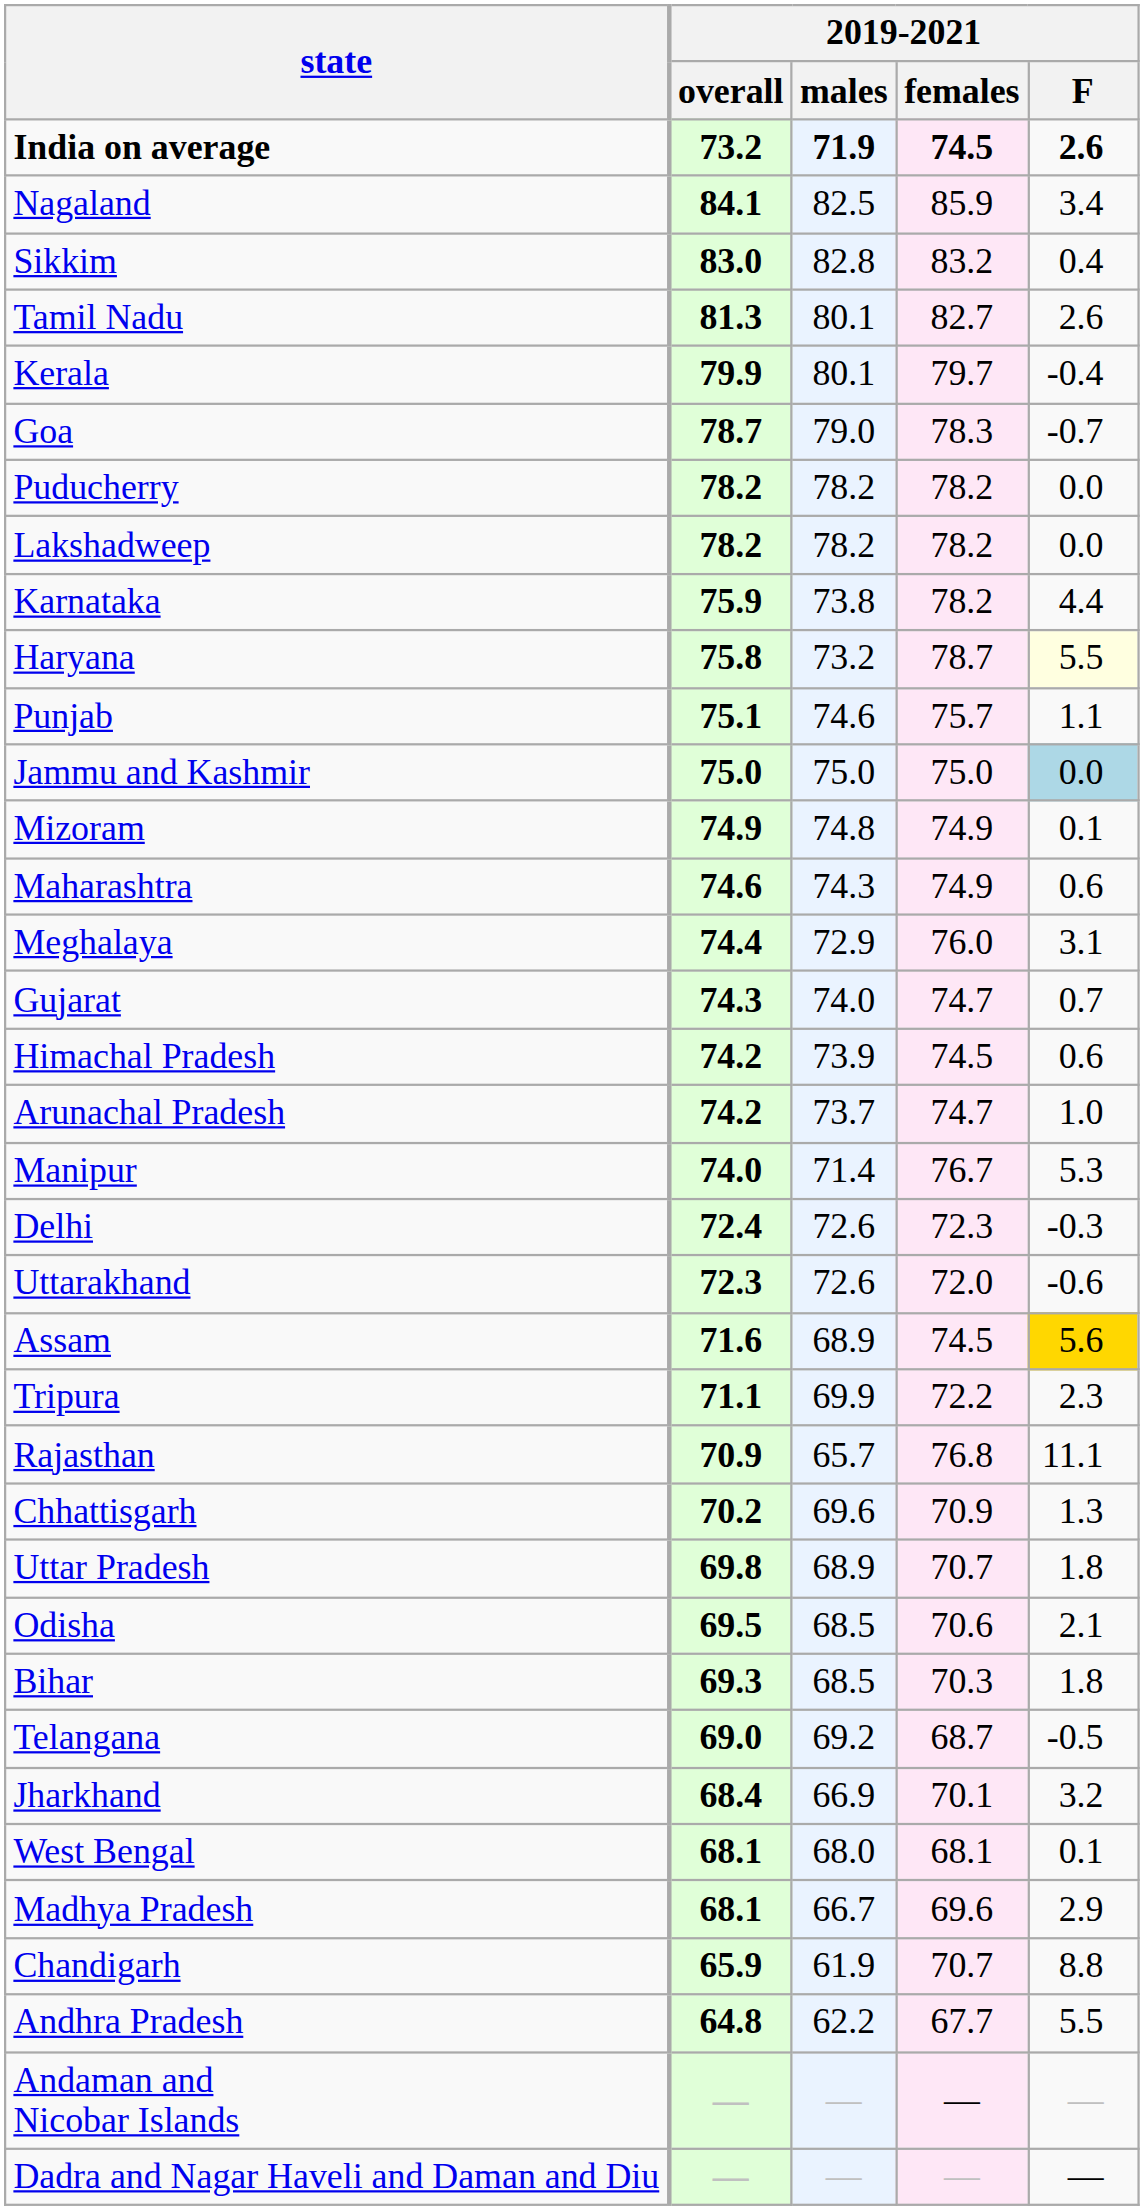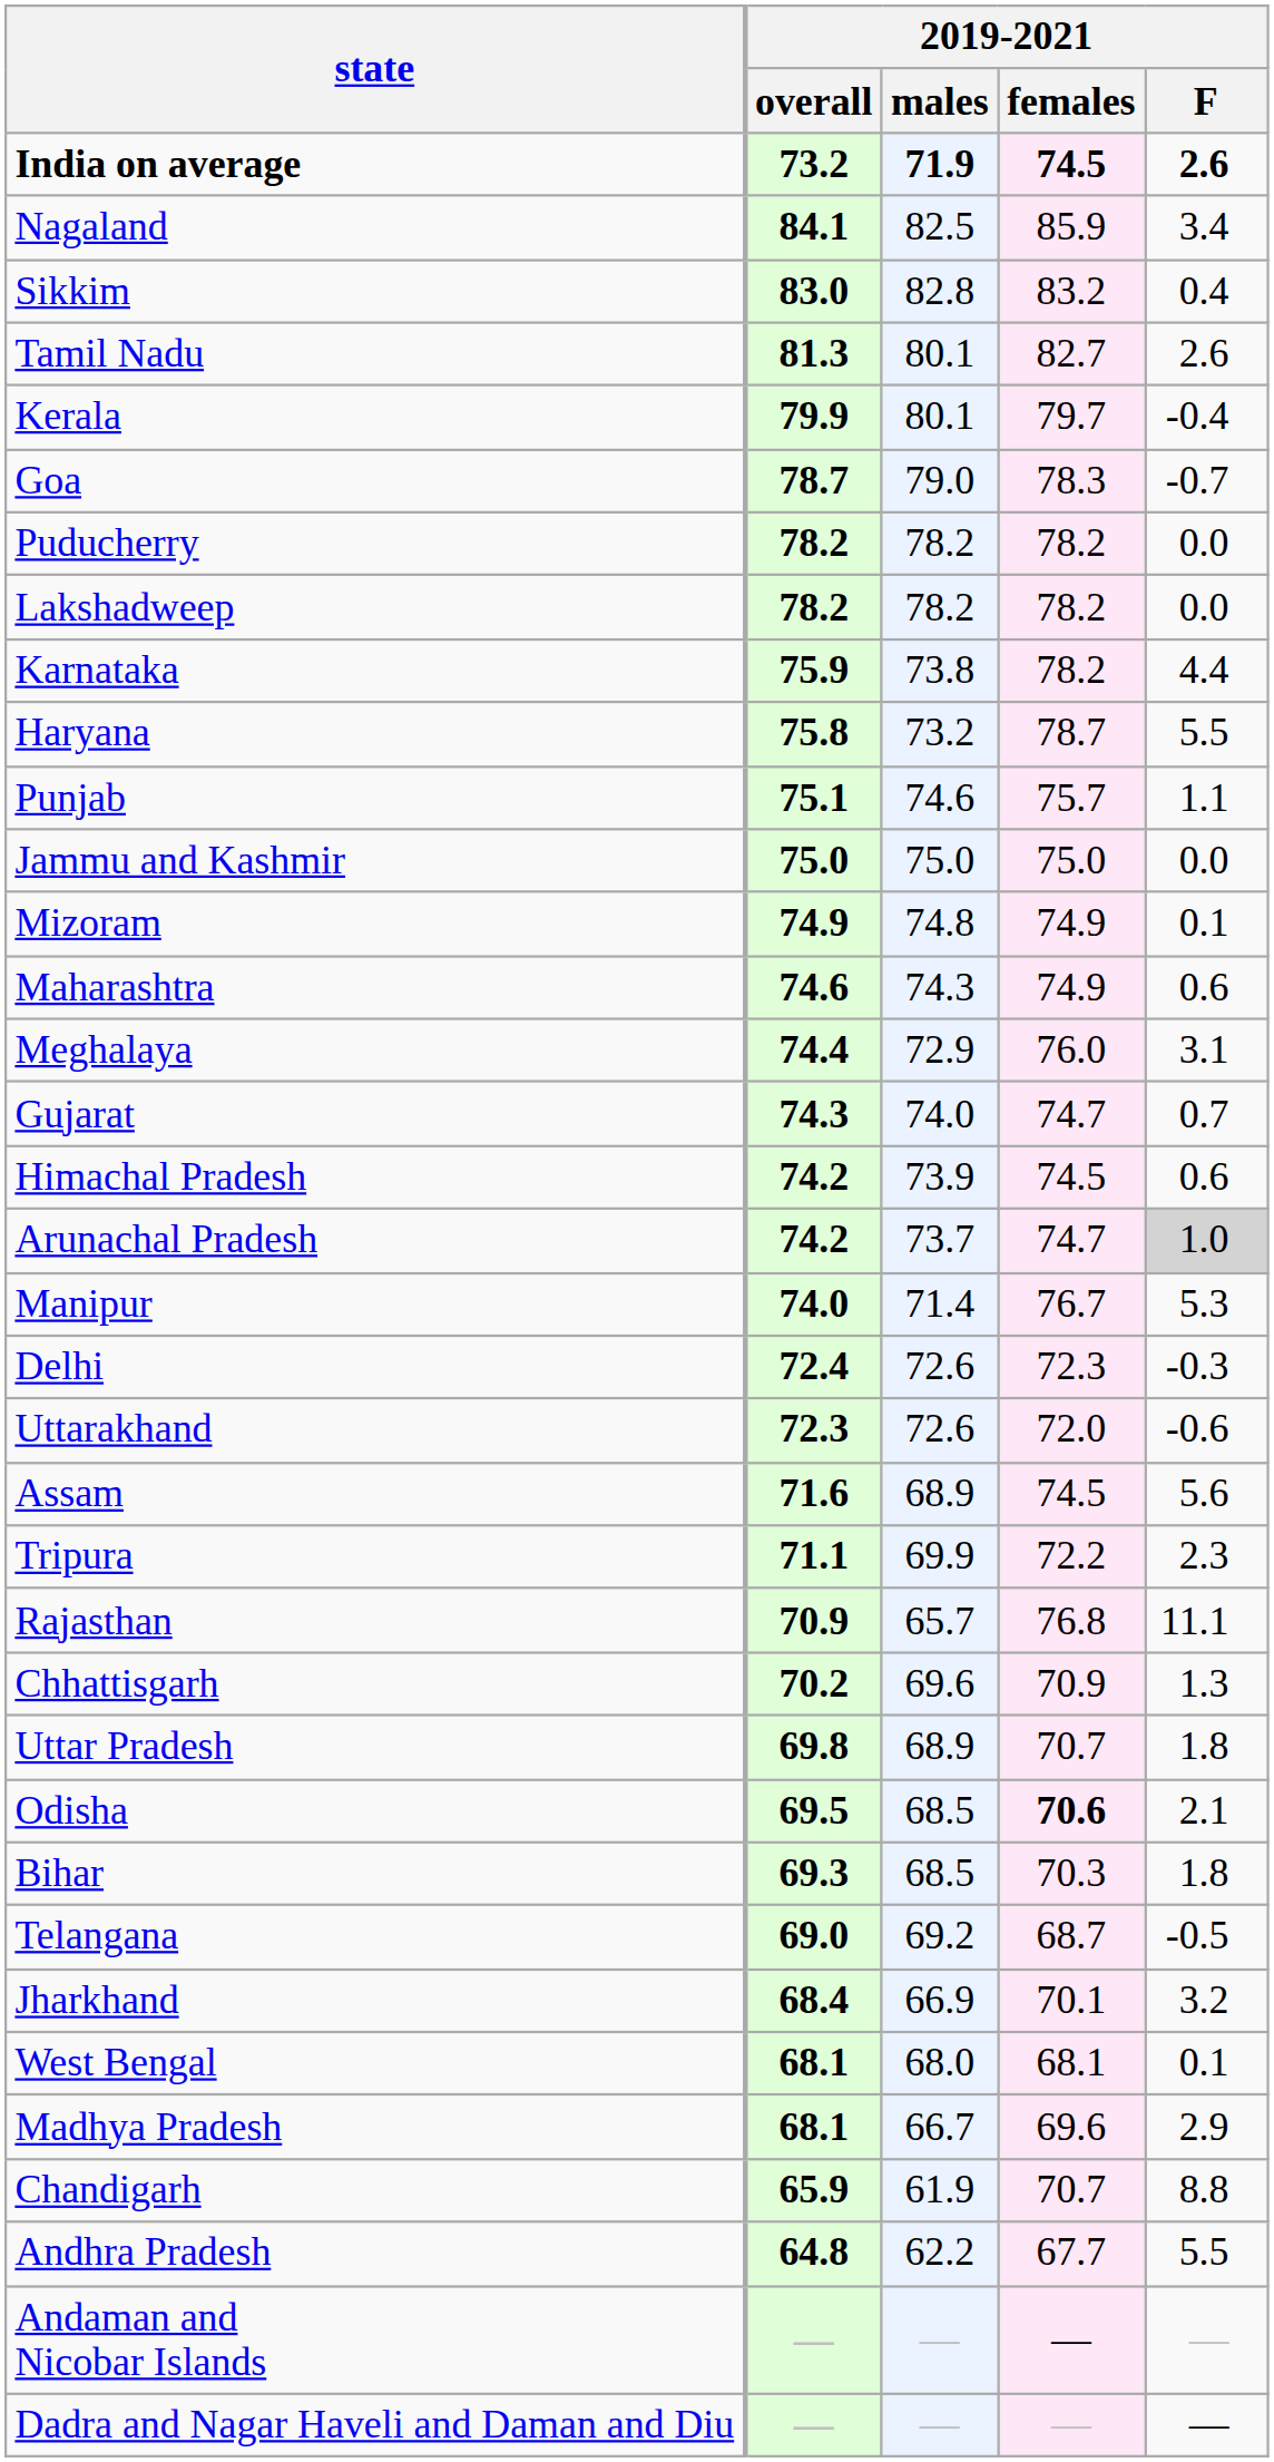Haryana | 2019-2021 / F: lightyellow background -> no background
Jammu and Kashmir | 2019-2021 / F: lightblue background -> no background
Arunachal Pradesh | 2019-2021 / F: no background -> lightgrey background
Assam | 2019-2021 / F: gold background -> no background
Odisha | 2019-2021 / females: normal -> bold
